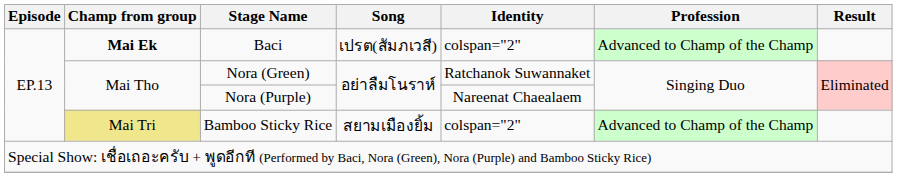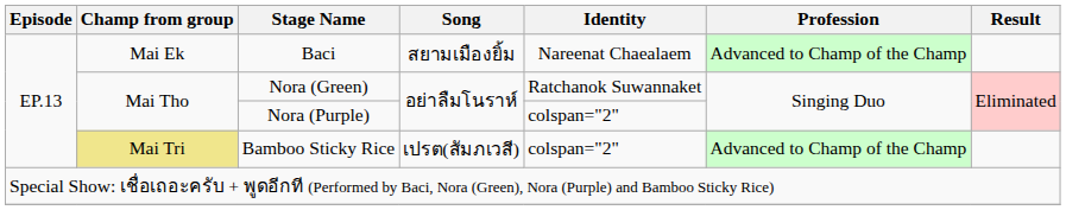Baci | Champ from group: bold -> normal
Baci | Song: เปรต(สัมภเวสี) -> สยามเมืองยิ้ม
Baci | Identity: colspan="2" -> Nareenat Chaealaem
Nora (Purple) | Identity: Nareenat Chaealaem -> colspan="2"
Bamboo Sticky Rice | Song: สยามเมืองยิ้ม -> เปรต(สัมภเวสี)
